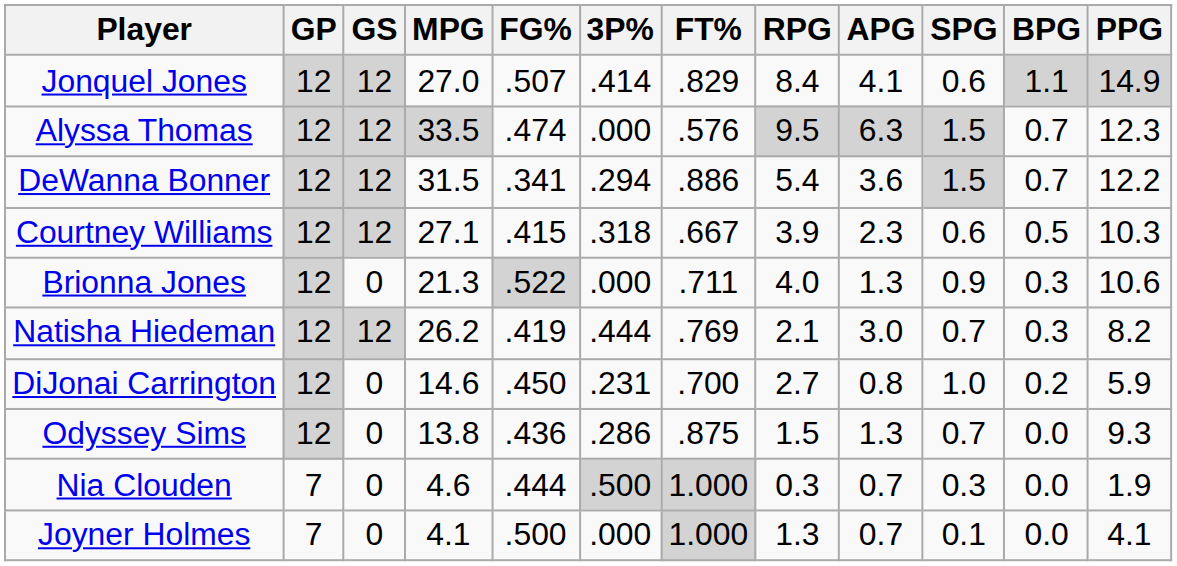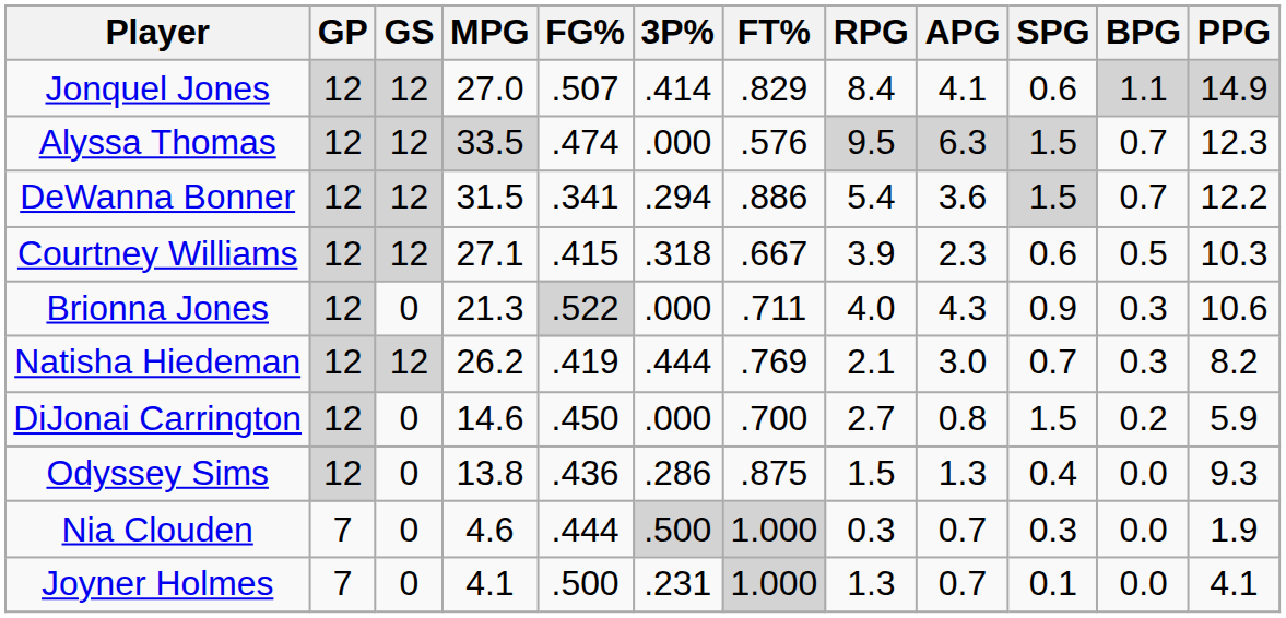Brionna Jones | APG: 1.3 -> 4.3
DiJonai Carrington | 3P%: .231 -> .000
DiJonai Carrington | SPG: 1.0 -> 1.5
Odyssey Sims | SPG: 0.7 -> 0.4
Joyner Holmes | 3P%: .000 -> .231
